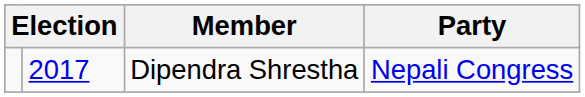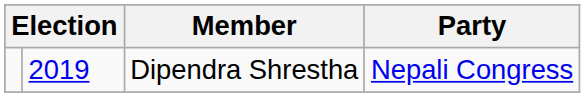Dipendra Shrestha | column 2: 2017 -> 2019
